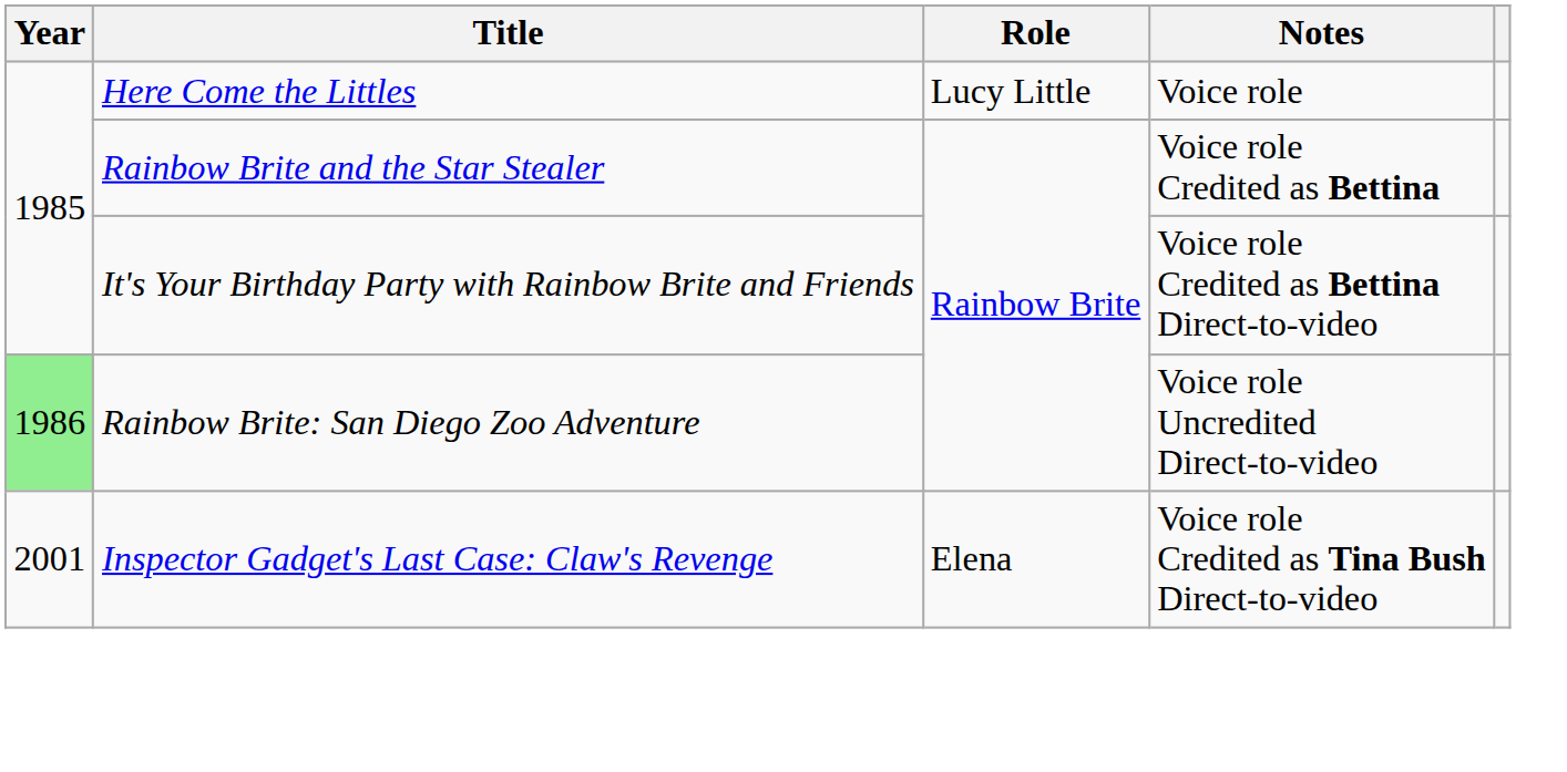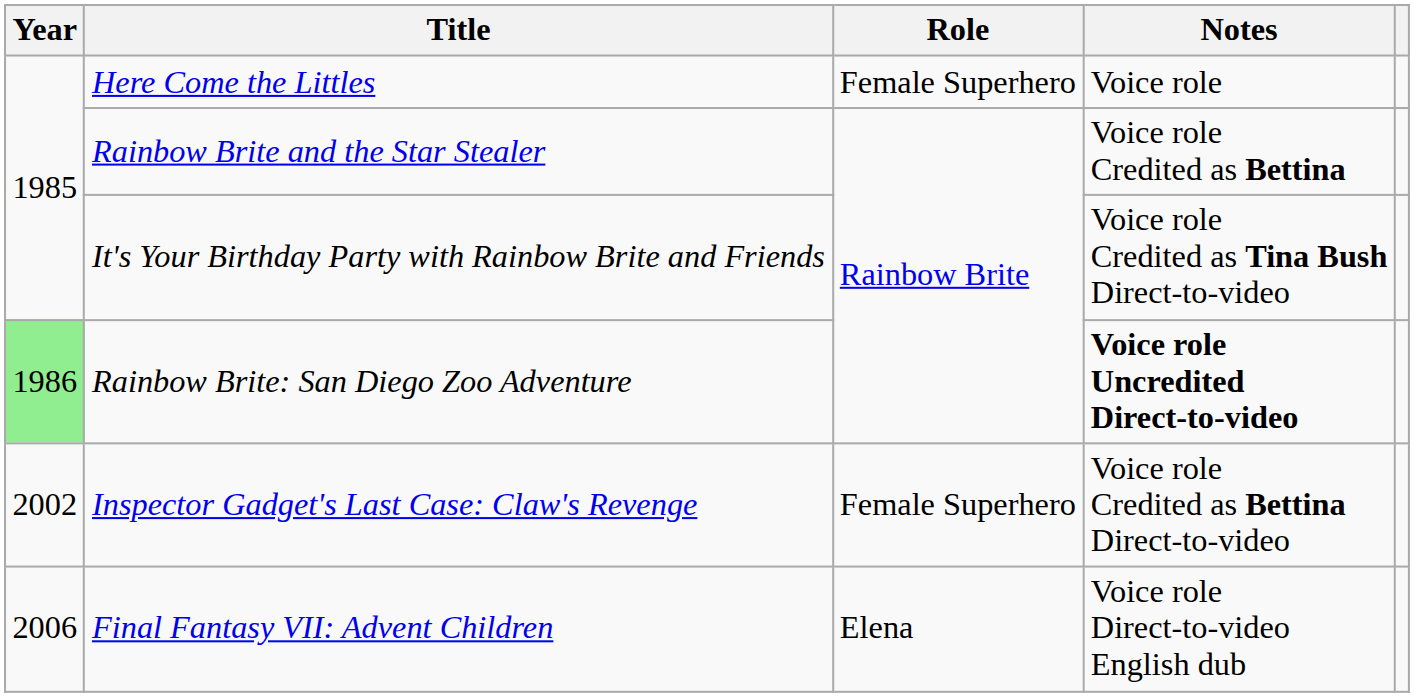Here Come the Littles | Role: Lucy Little -> Female Superhero
It's Your Birthday Party with Rainbow Brite and Friends | Notes: Voice role Credited as Bettina Direct-to-video -> Voice role Credited as Tina Bush Direct-to-video
Rainbow Brite: San Diego Zoo Adventure | Notes: normal -> bold
Inspector Gadget's Last Case: Claw's Revenge | Year: 2001 -> 2002
Inspector Gadget's Last Case: Claw's Revenge | Role: Elena -> Female Superhero
Inspector Gadget's Last Case: Claw's Revenge | Notes: Voice role Credited as Tina Bush Direct-to-video -> Voice role Credited as Bettina Direct-to-video
+ row: 2006 | Final Fantasy VII: Advent Children | Elena | Voice role Direct-to-video English dub
